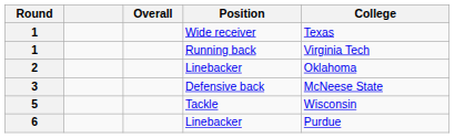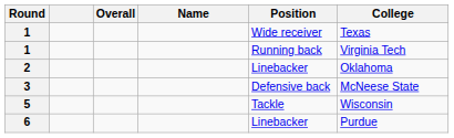+ column: Name
